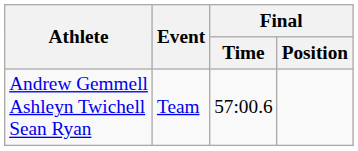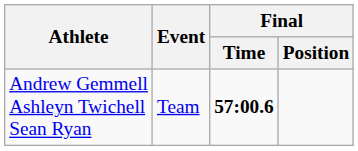Andrew Gemmell Ashleyn Twichell Sean Ryan | Final / Time: normal -> bold
